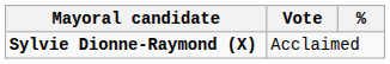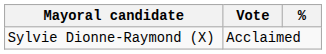Sylvie Dionne-Raymond (X) | Mayoral candidate: bold -> normal
